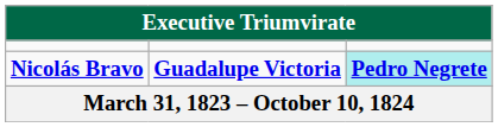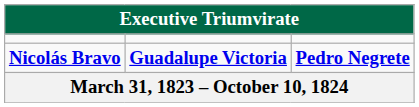Nicolás Bravo | column 3: paleturquoise background -> no background
